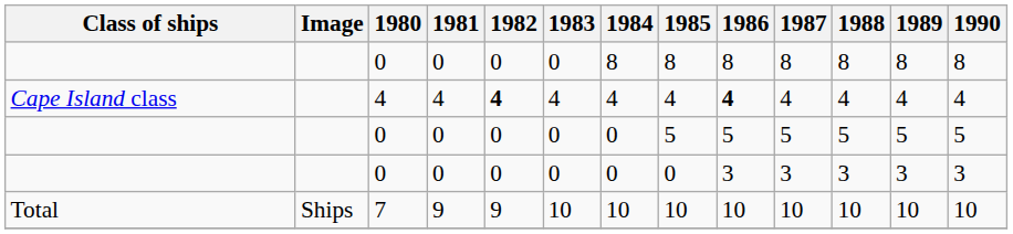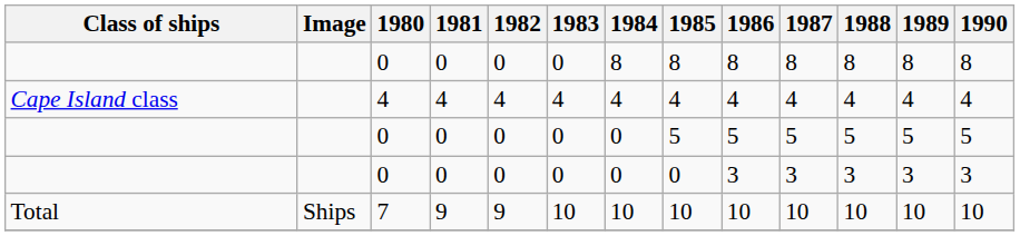Cape Island class | 1982: bold -> normal
Cape Island class | 1986: bold -> normal
